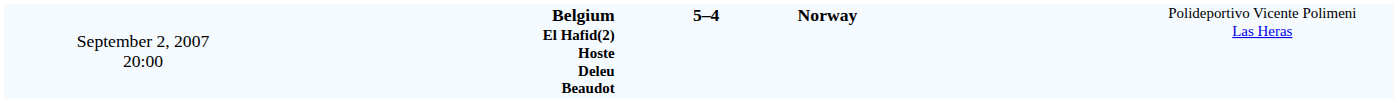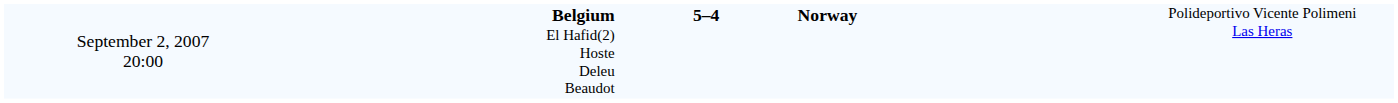El Hafid(2) Hoste Deleu Beaudot | column 2: bold -> normal
